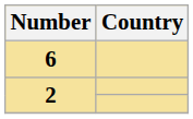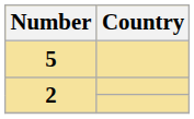row 2 | Number: 6 -> 5
